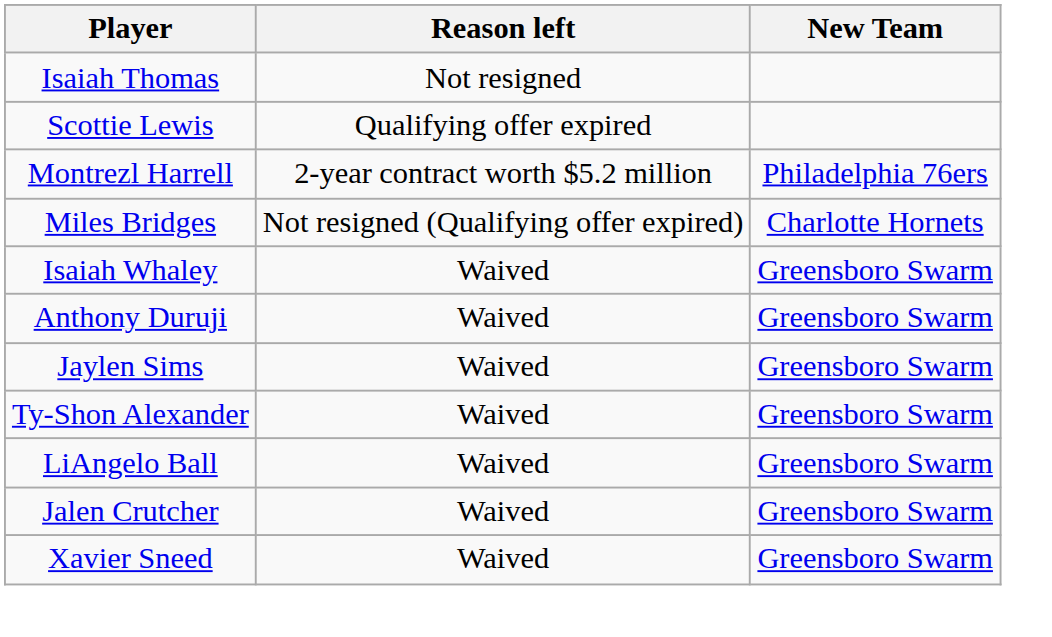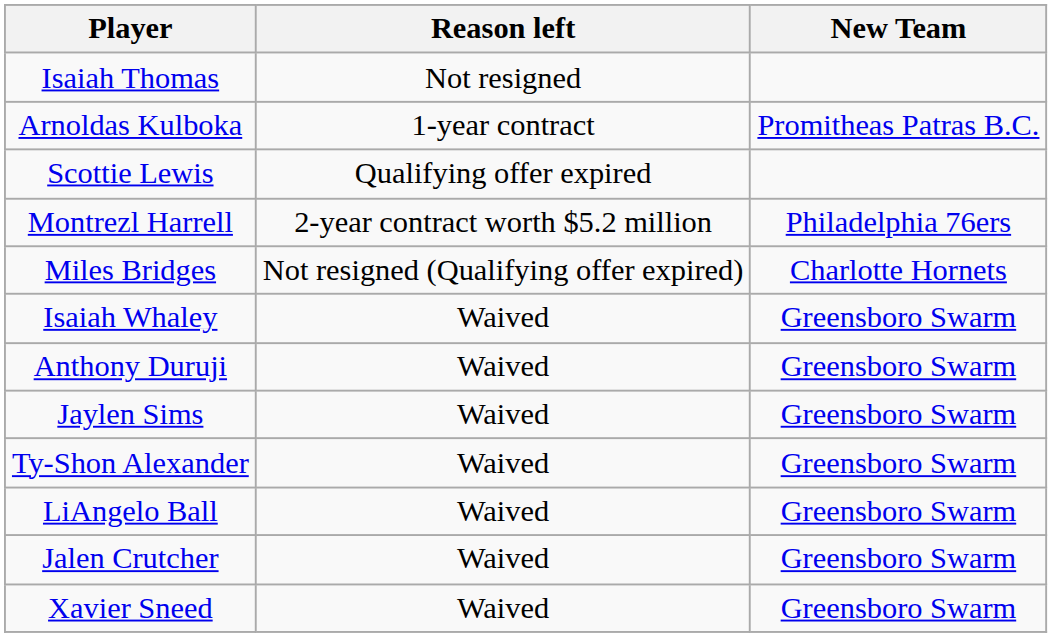+ row: Arnoldas Kulboka | 1-year contract | Promitheas Patras B.C.
